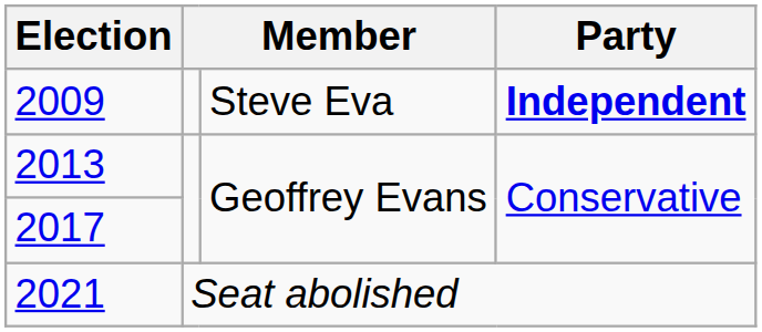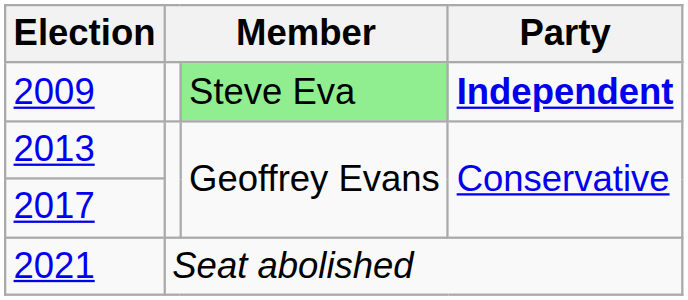2009 | column 3: no background -> lightgreen background
